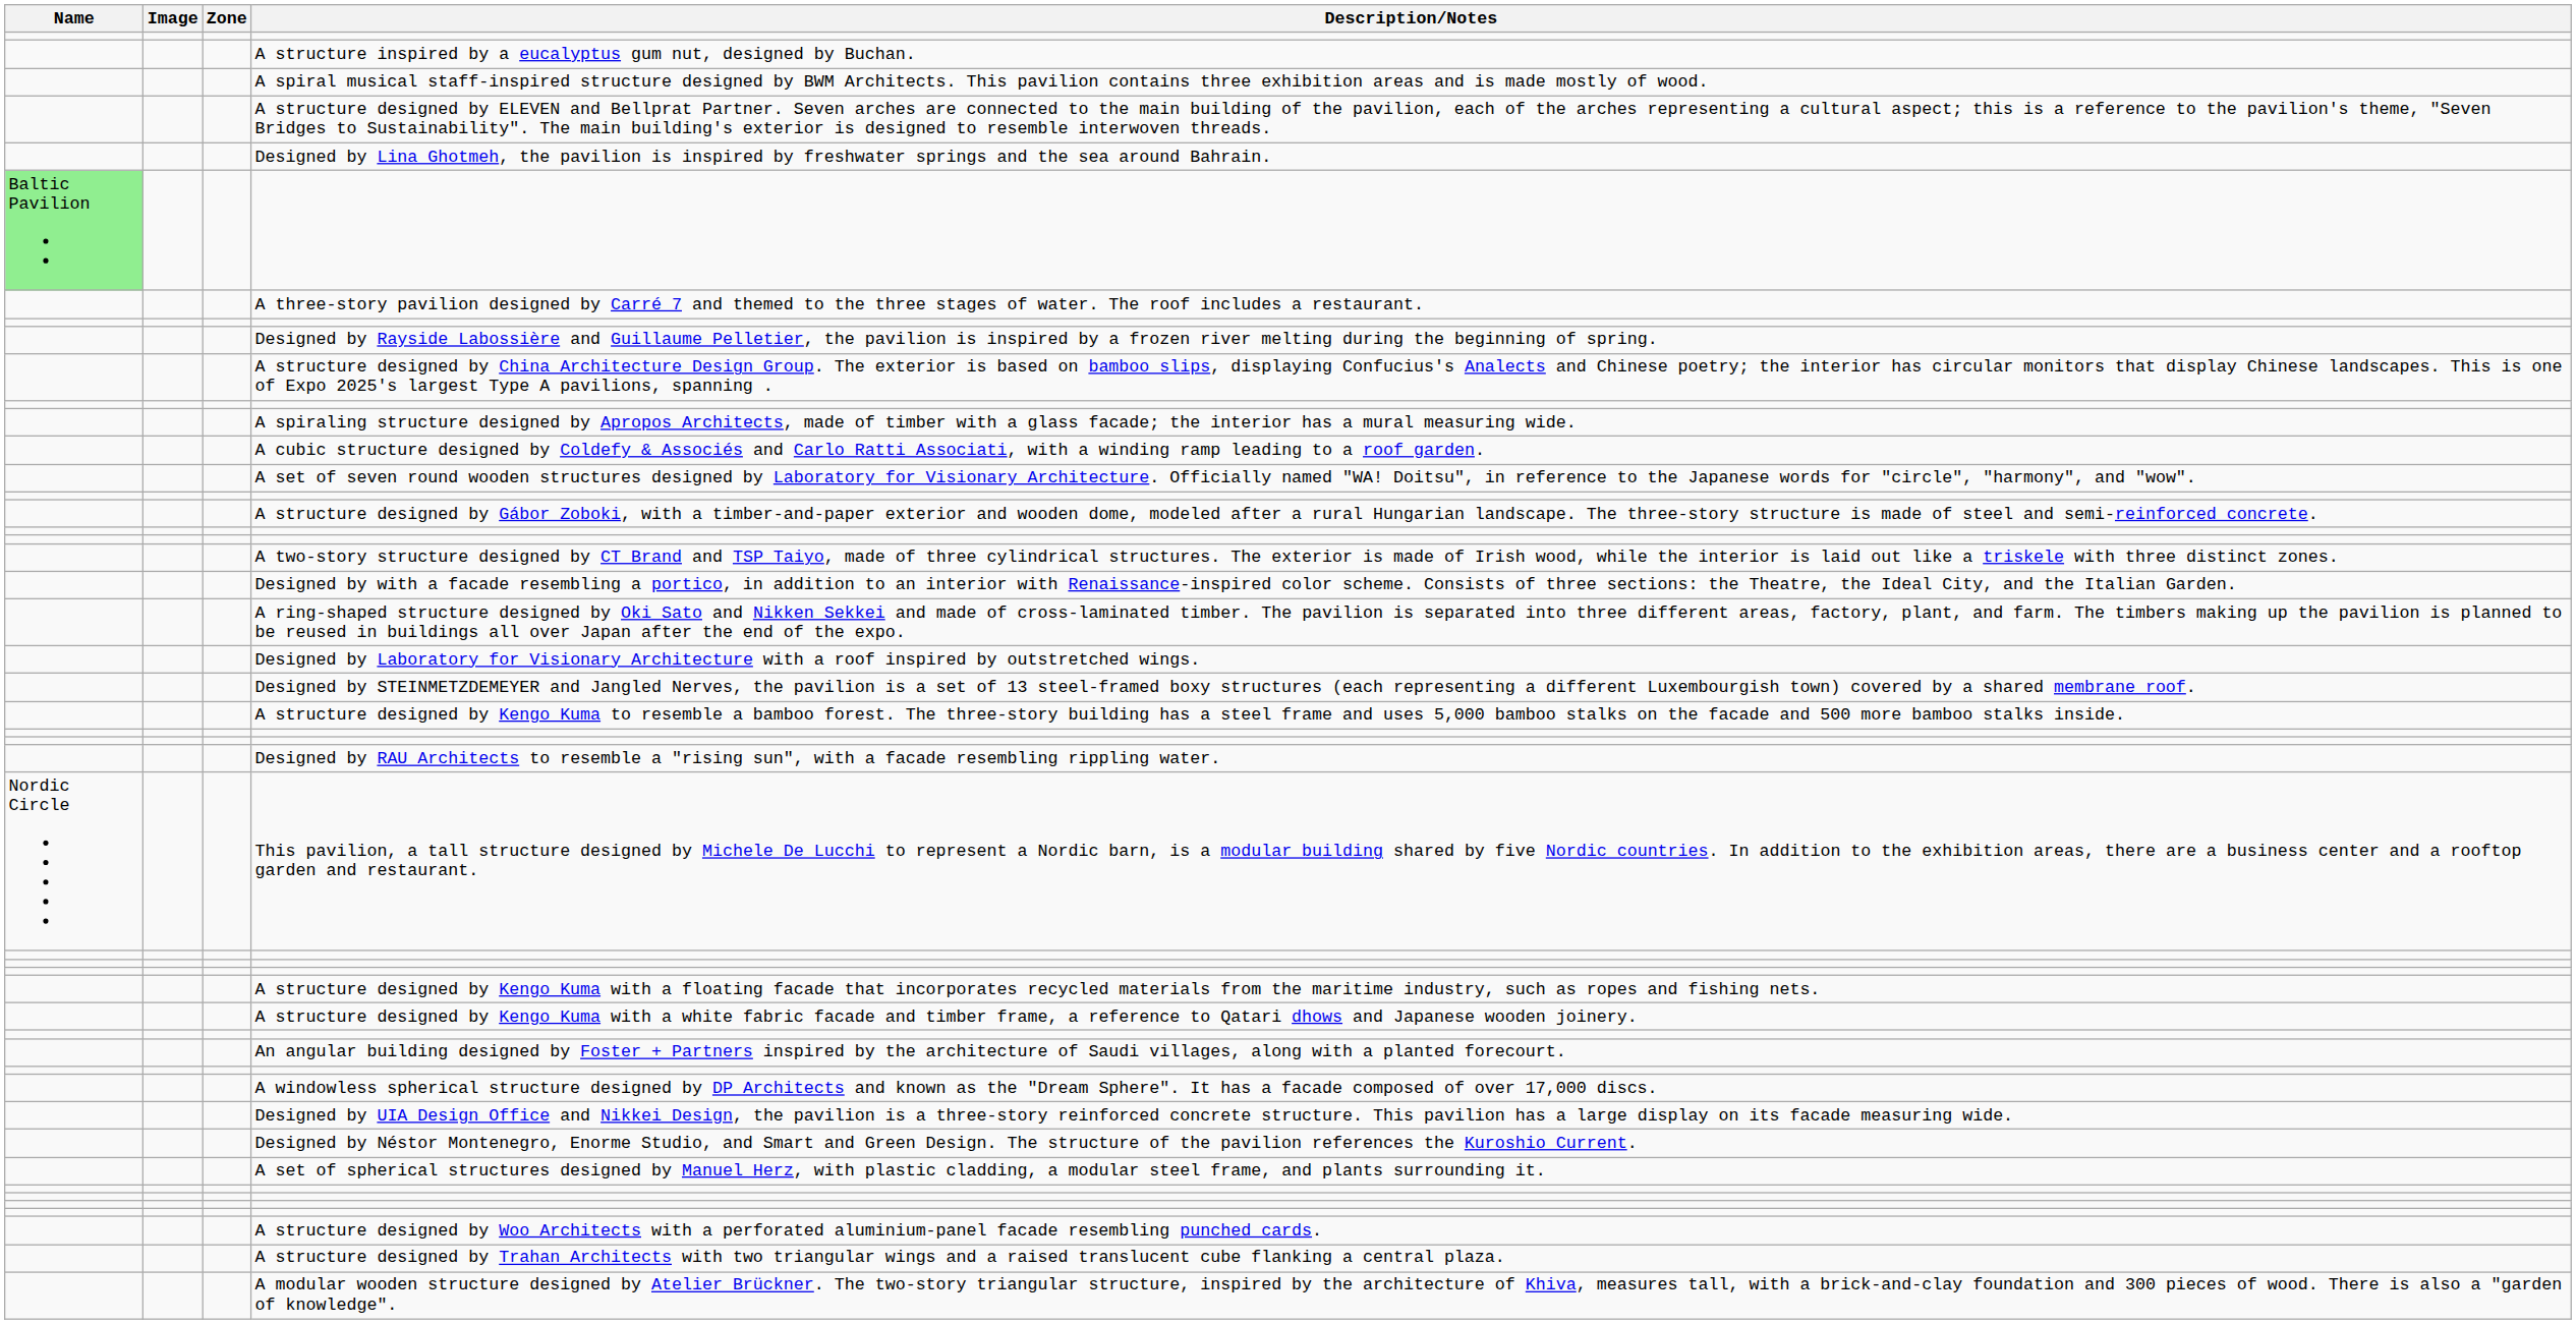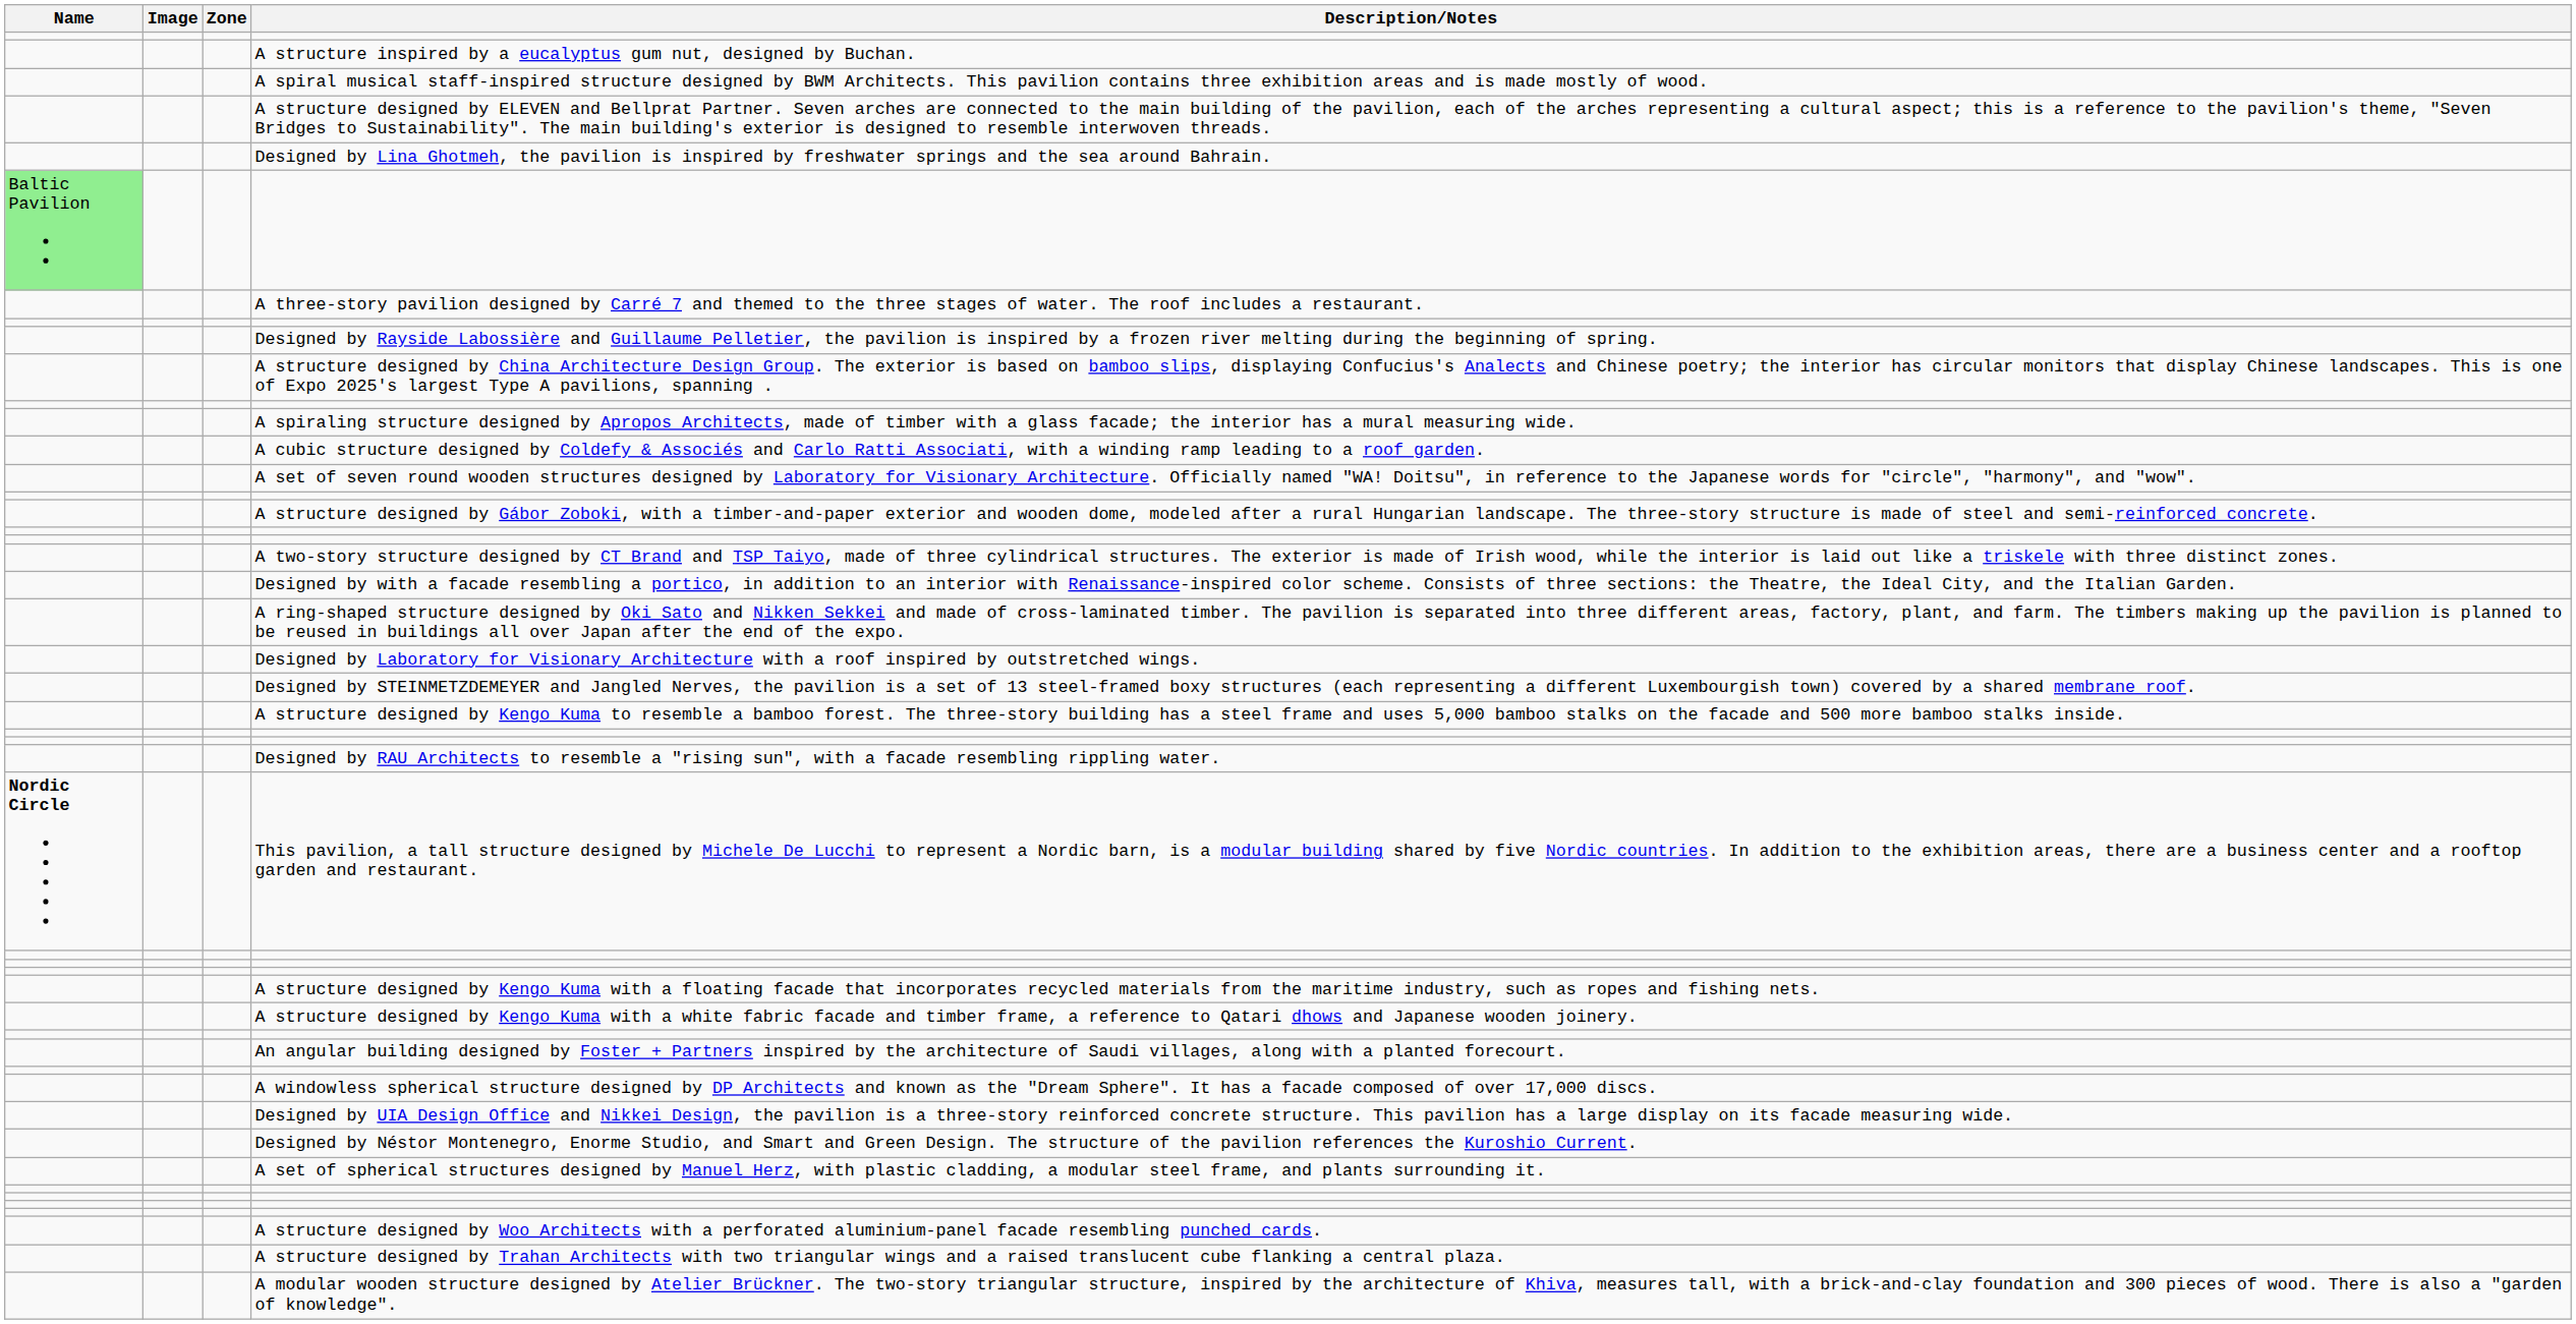row 29 | Name: normal -> bold
